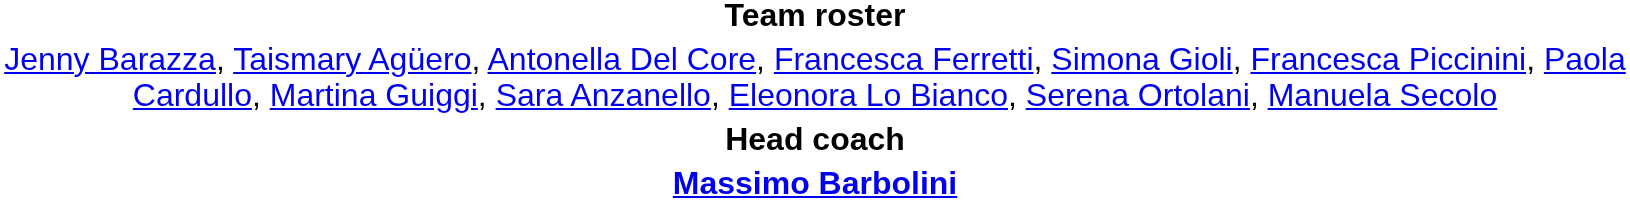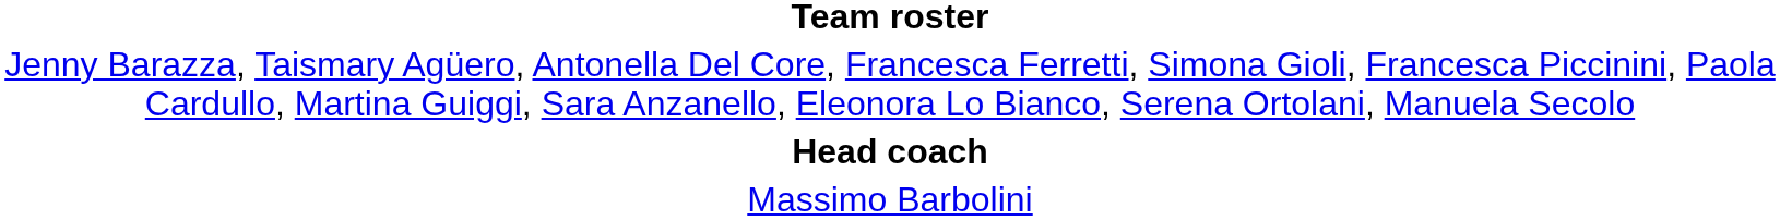row 4 | column 1: bold -> normal
